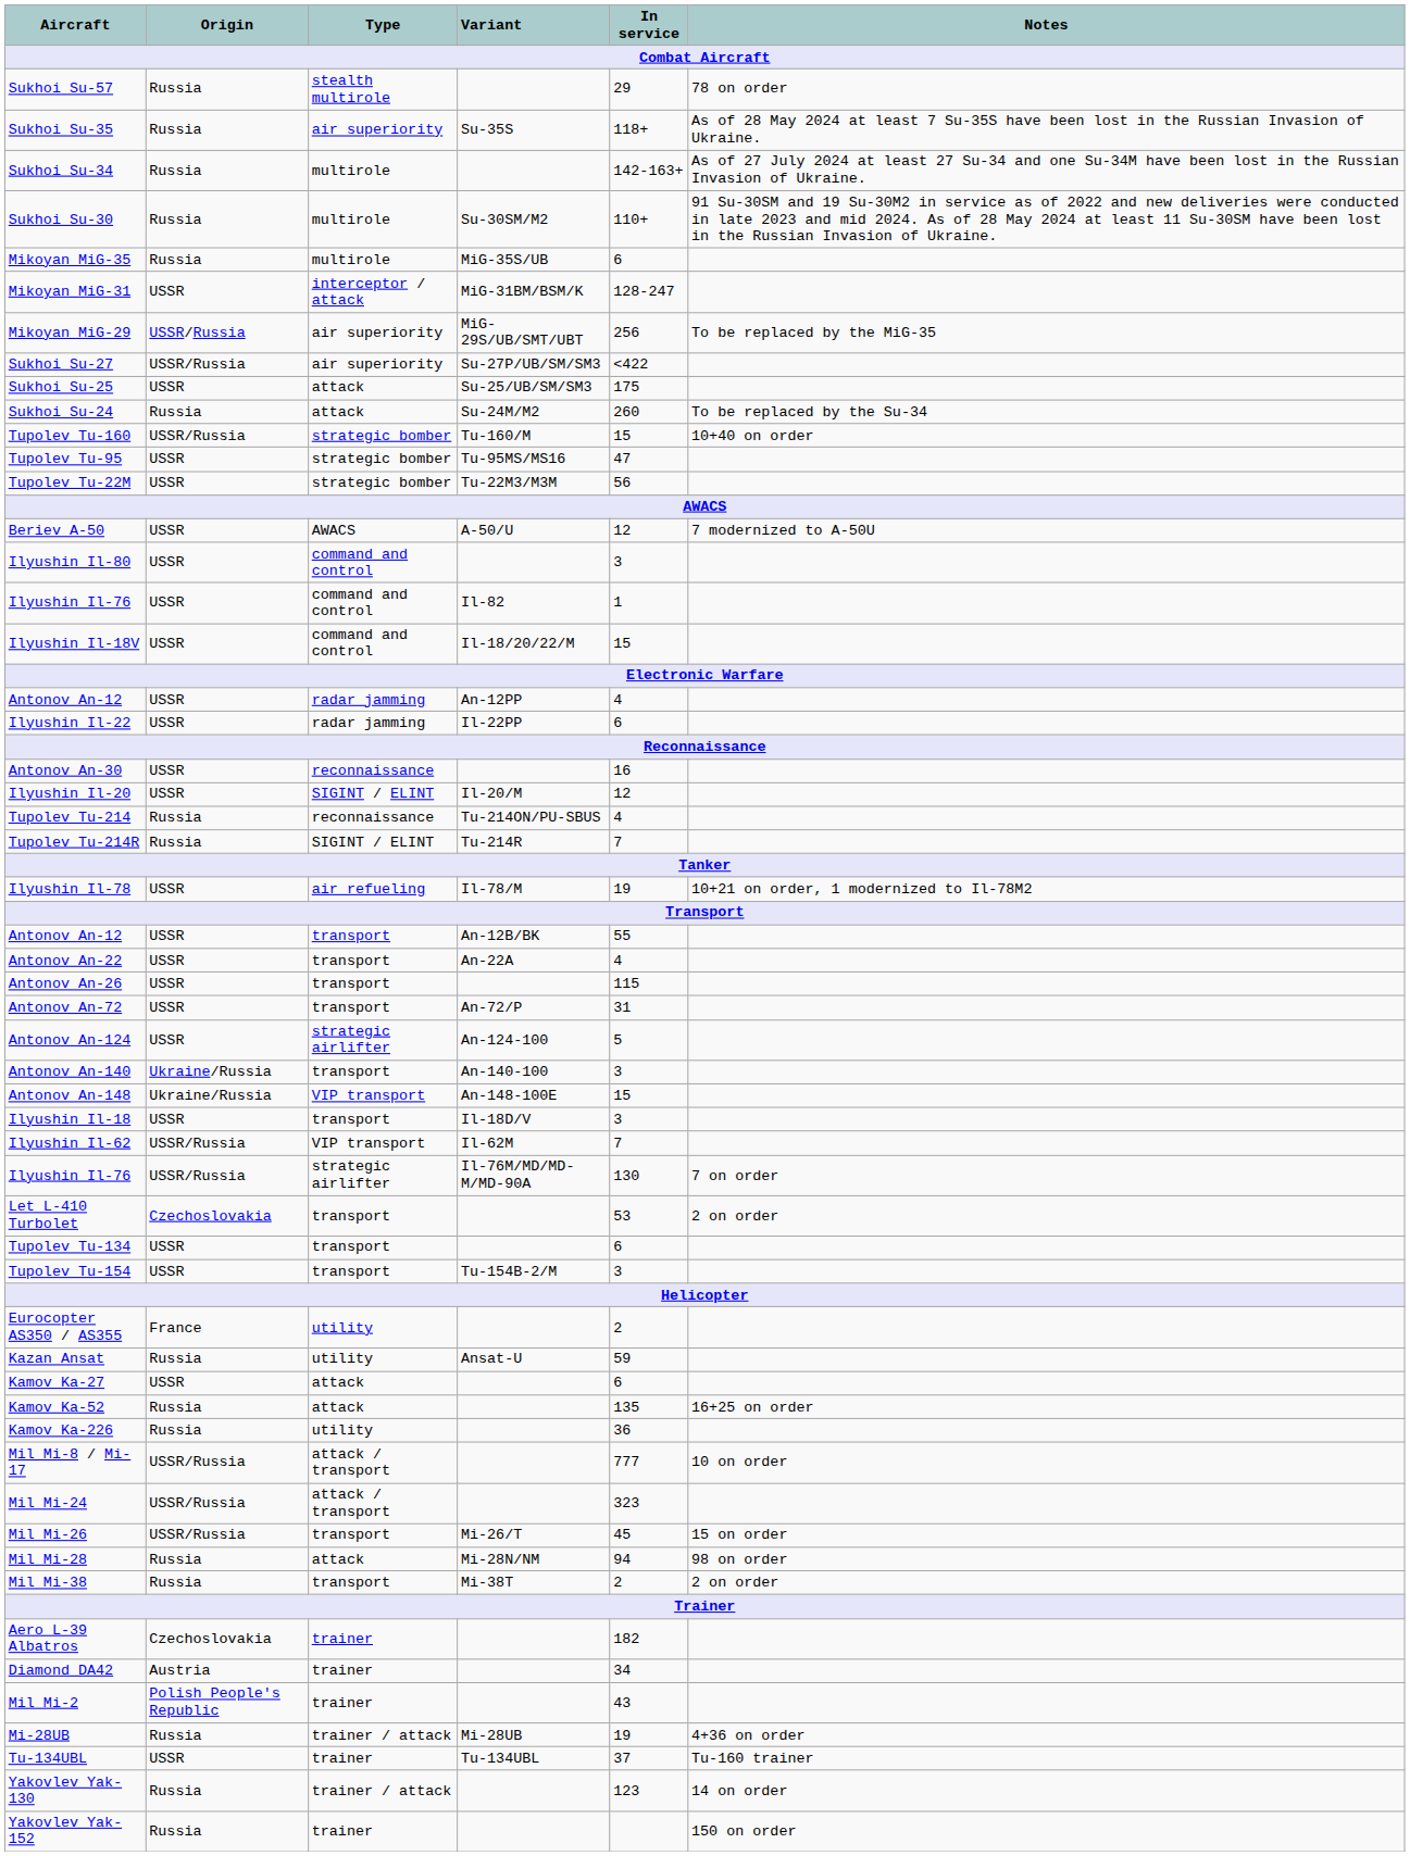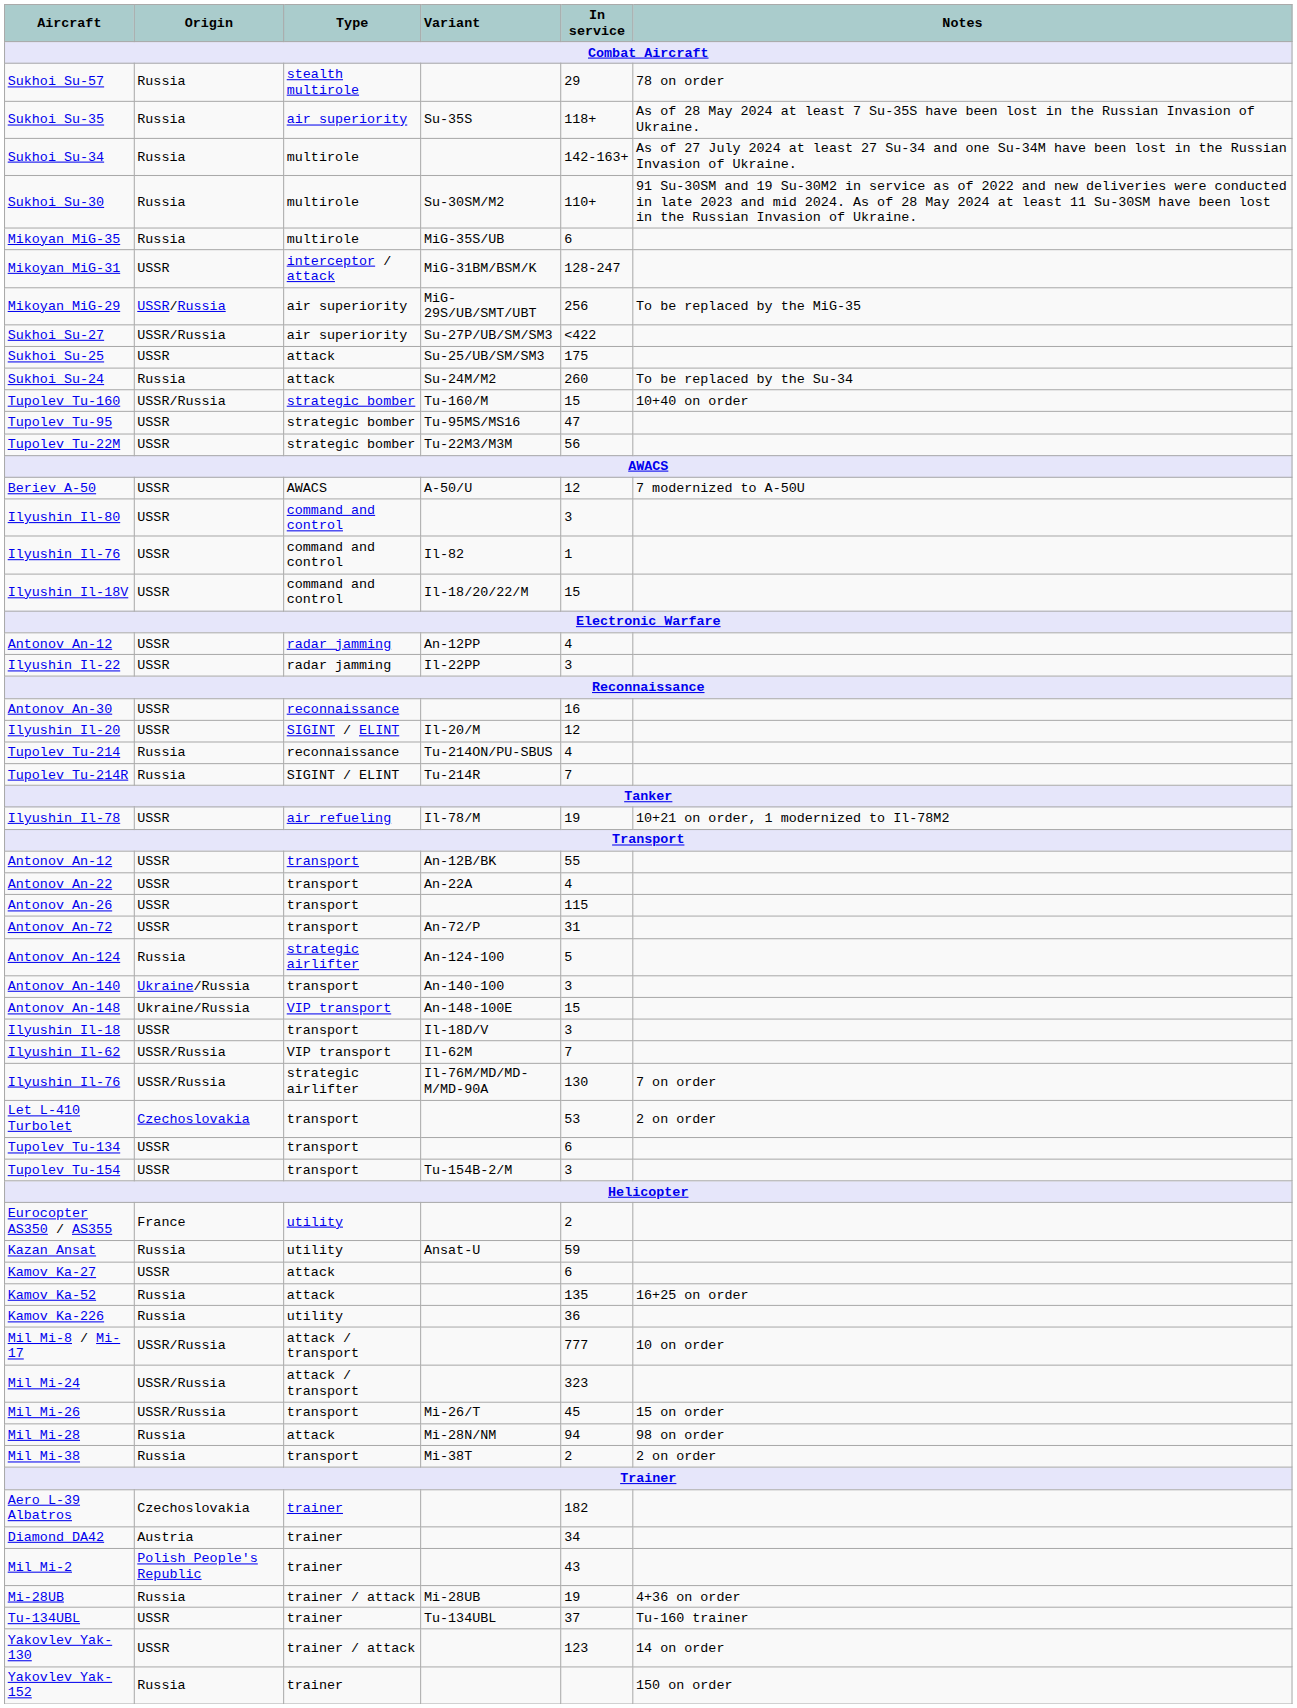Ilyushin Il-22 | In service: 6 -> 3
Antonov An-124 | Origin: USSR -> Russia
Yakovlev Yak-130 | Origin: Russia -> USSR
